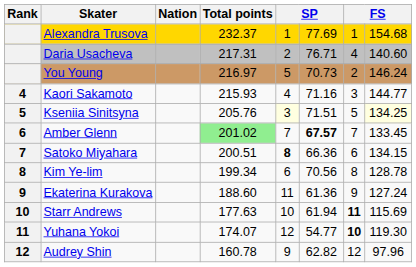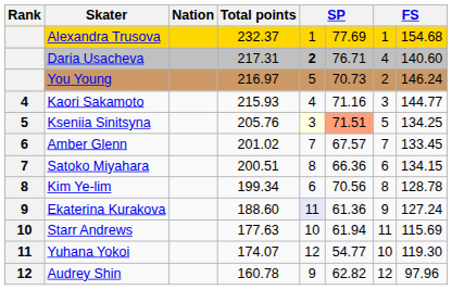Daria Usacheva | column 5: normal -> bold
Kseniia Sinitsyna | column 6: no background -> lightsalmon background
Kseniia Sinitsyna | column 8: lightyellow background -> no background
Amber Glenn | Total points: lightgreen background -> no background
Amber Glenn | column 6: bold -> normal
Satoko Miyahara | column 5: bold -> normal
Ekaterina Kurakova | column 5: no background -> lavender background
Starr Andrews | column 7: bold -> normal
Yuhana Yokoi | column 7: bold -> normal
